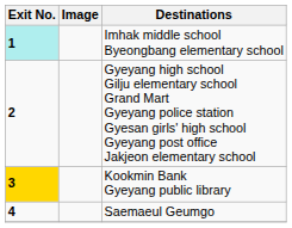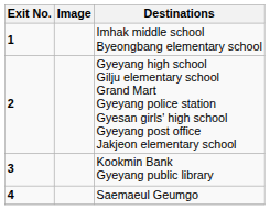Imhak middle school Byeongbang elementary school | Exit No.: paleturquoise background -> no background
Kookmin Bank Gyeyang public library | Exit No.: gold background -> no background
